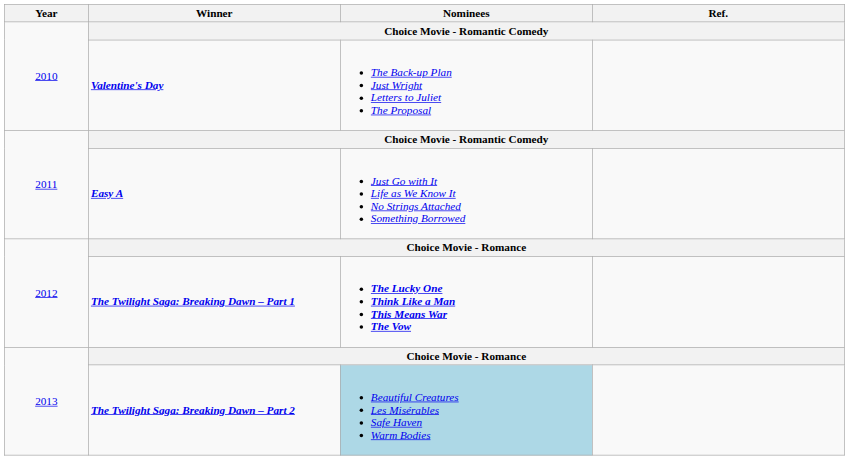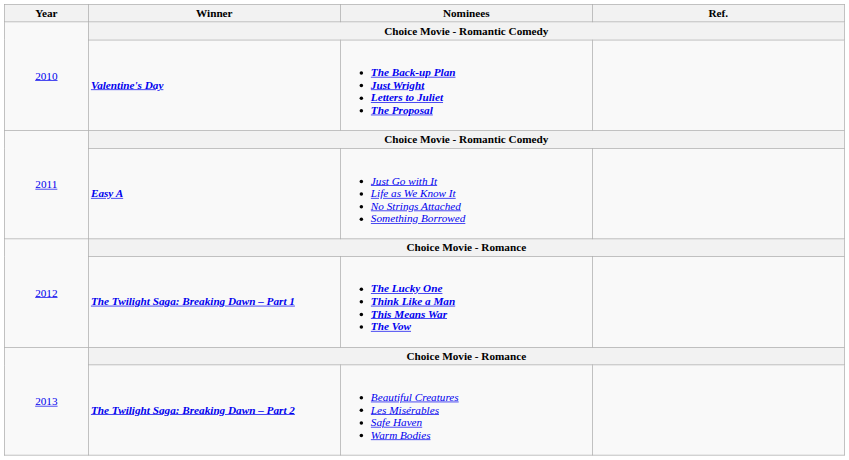Valentine's Day | Nominees: normal -> bold
The Twilight Saga: Breaking Dawn – Part 2 | Nominees: lightblue background -> no background
